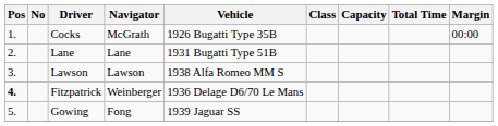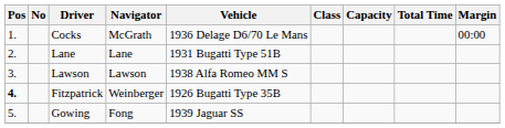Cocks | Vehicle: 1926 Bugatti Type 35B -> 1936 Delage D6/70 Le Mans
Fitzpatrick | Vehicle: 1936 Delage D6/70 Le Mans -> 1926 Bugatti Type 35B
